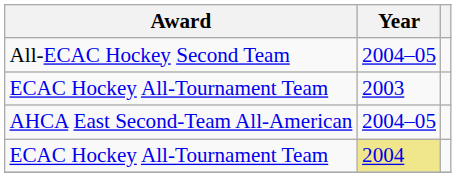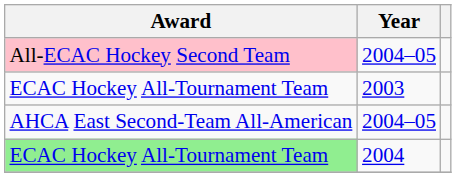row 2 | Award: no background -> pink background
row 5 | Award: no background -> lightgreen background
row 5 | Year: khaki background -> no background
